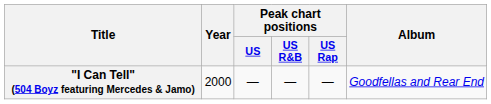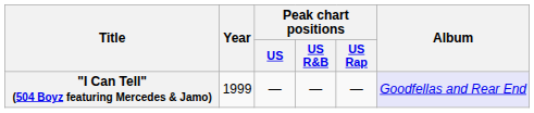"I Can Tell" (504 Boyz featuring Mercedes & Jamo) | Year: 2000 -> 1999
"I Can Tell" (504 Boyz featuring Mercedes & Jamo) | Album: no background -> lavender background
